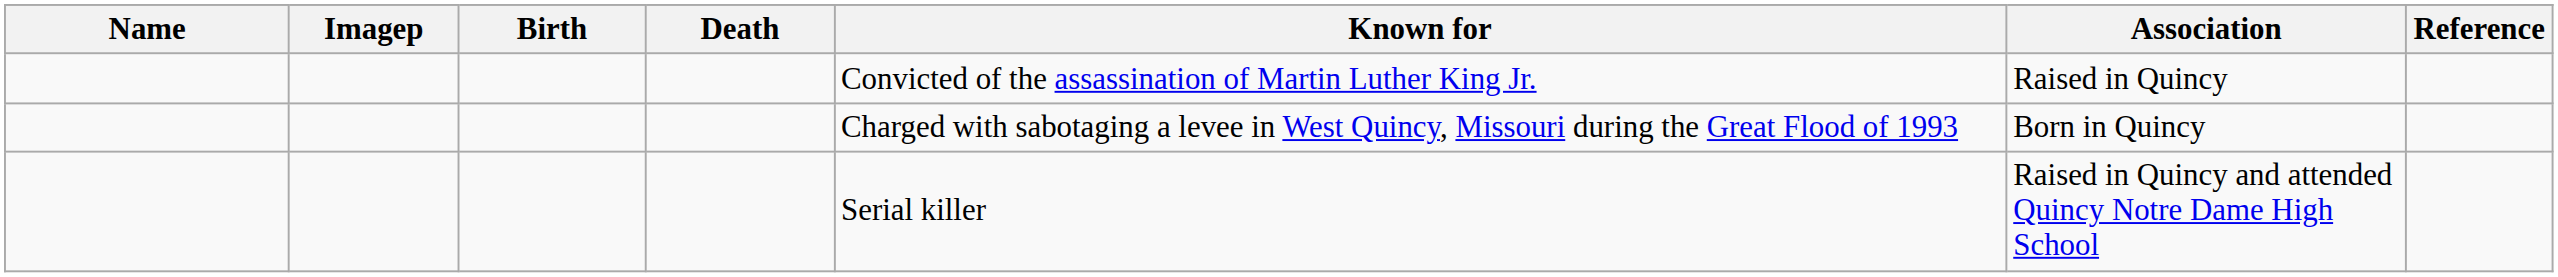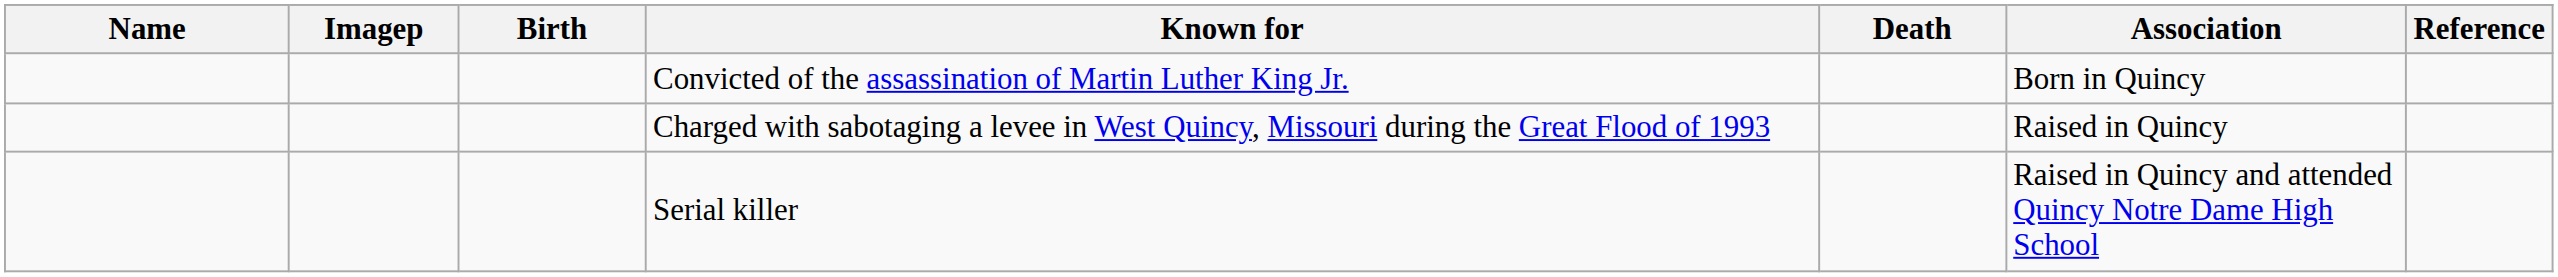columns swapped: Death <-> Known for
row 2 | Association: Raised in Quincy -> Born in Quincy
row 3 | Association: Born in Quincy -> Raised in Quincy
